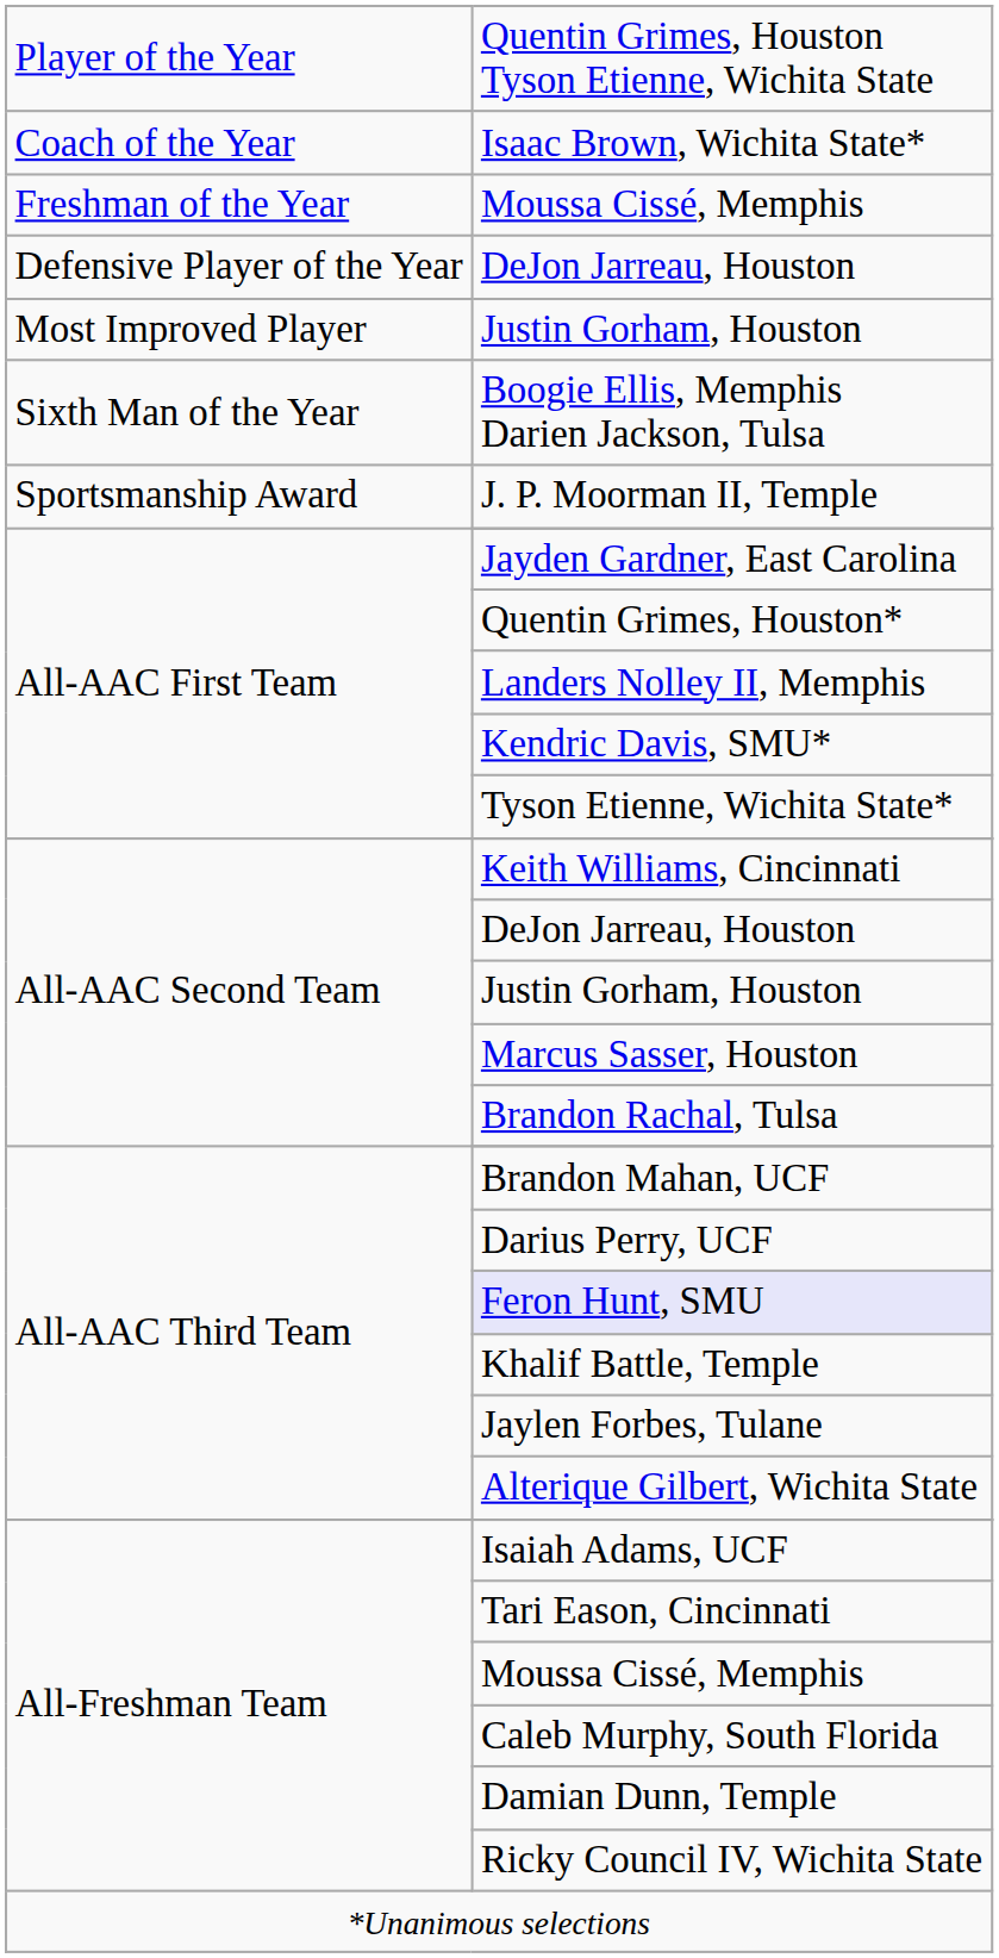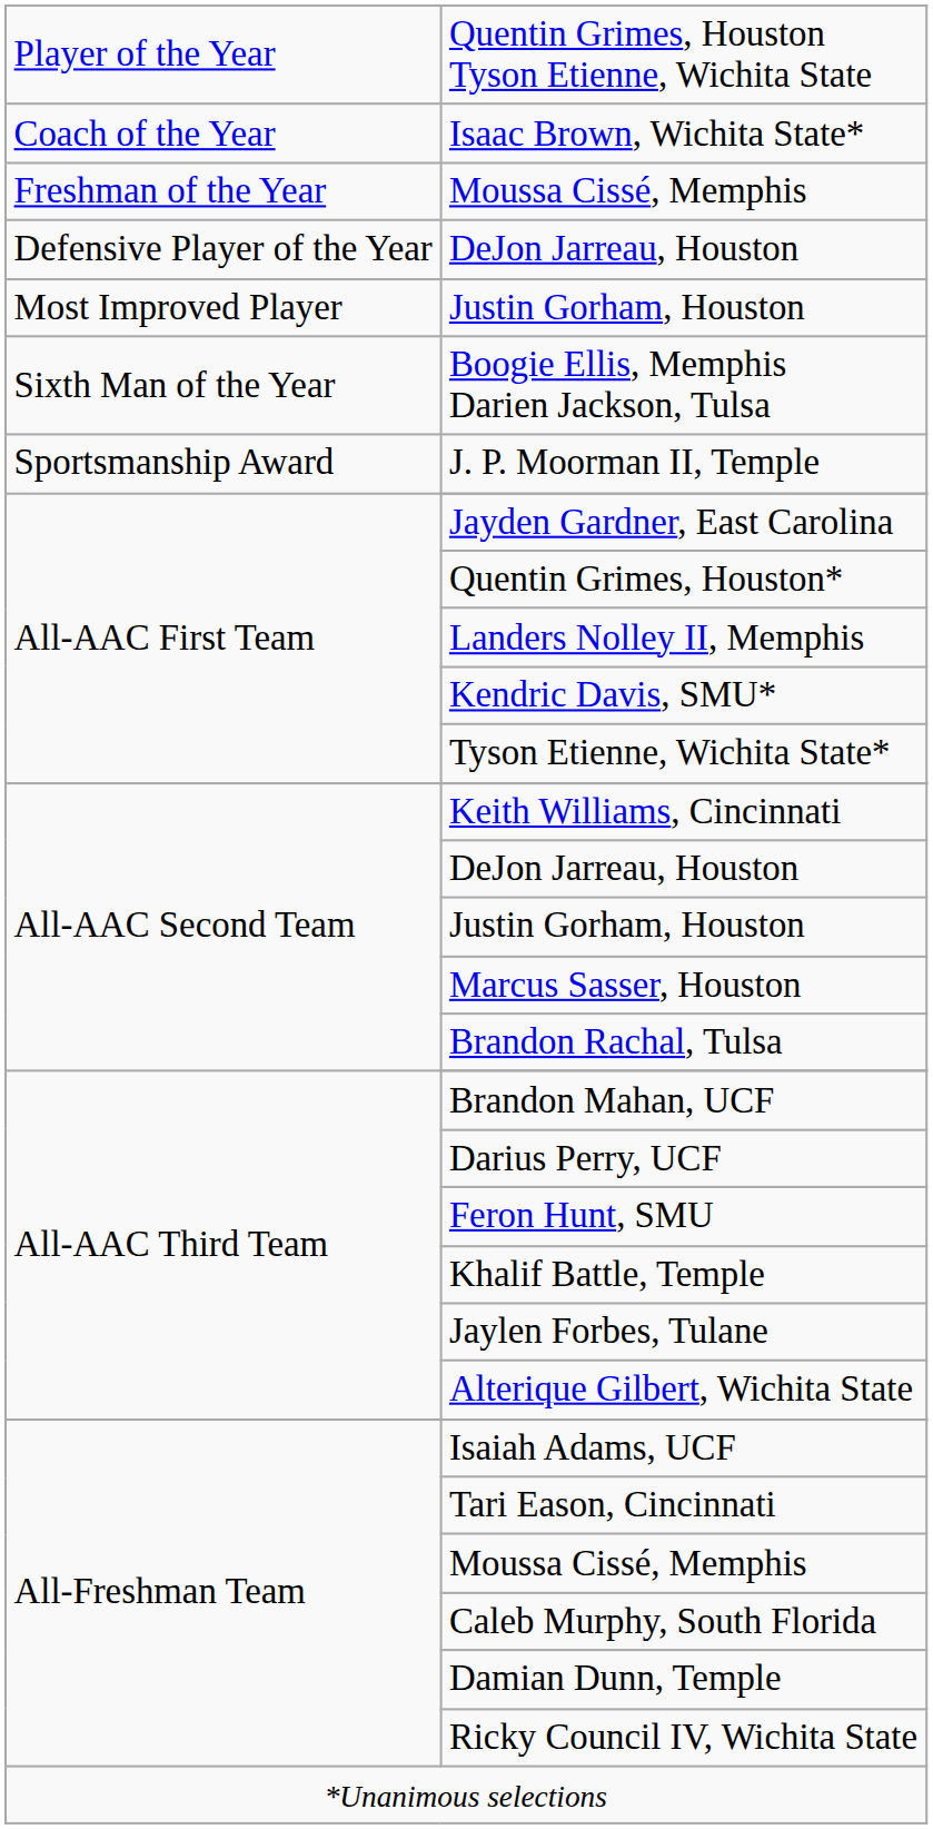Feron Hunt, SMU | column 2: lavender background -> no background
